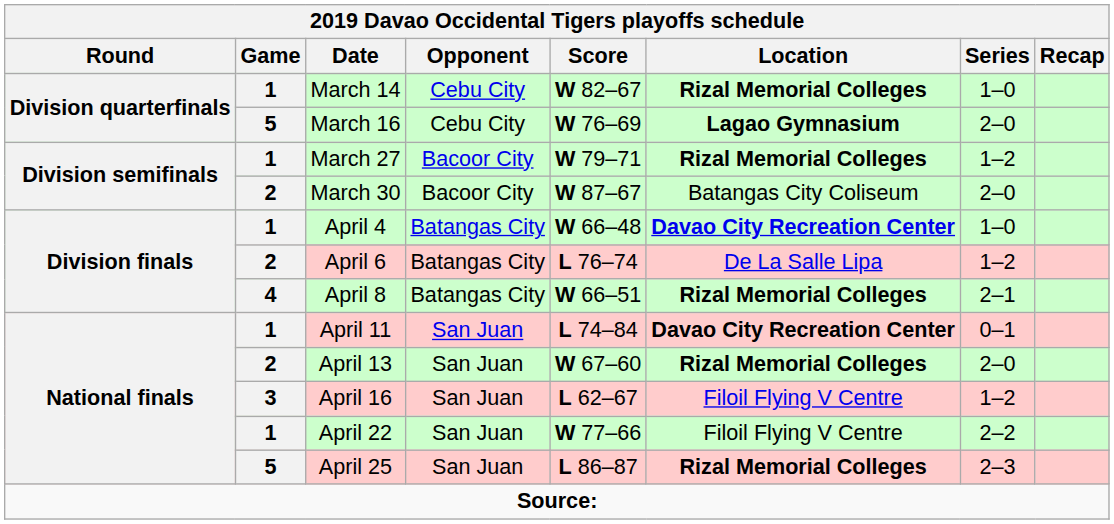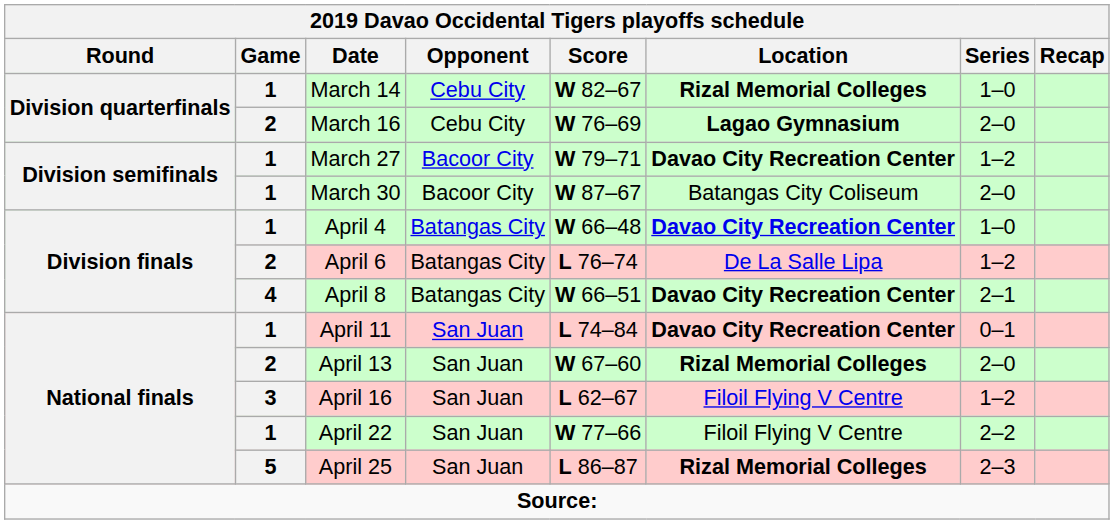March 16 | Game: 5 -> 2
March 27 | Location: Rizal Memorial Colleges -> Davao City Recreation Center
March 30 | Game: 2 -> 1
April 8 | Location: Rizal Memorial Colleges -> Davao City Recreation Center
